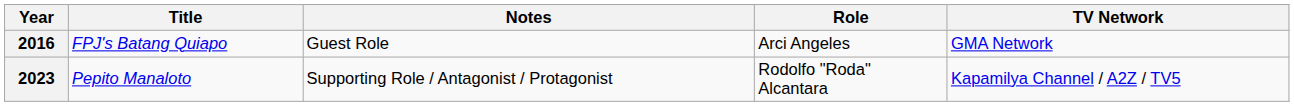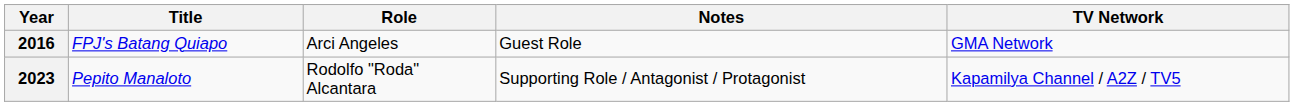columns swapped: Role <-> Notes
